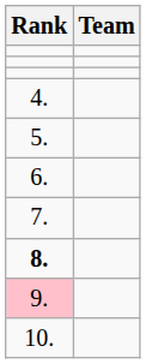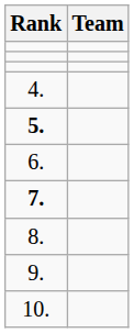row 6 | Rank: normal -> bold
row 8 | Rank: normal -> bold
row 9 | Rank: bold -> normal
row 10 | Rank: pink background -> no background
